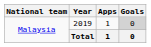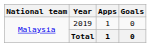Malaysia / 2019 | Goals: lightgrey background -> no background
